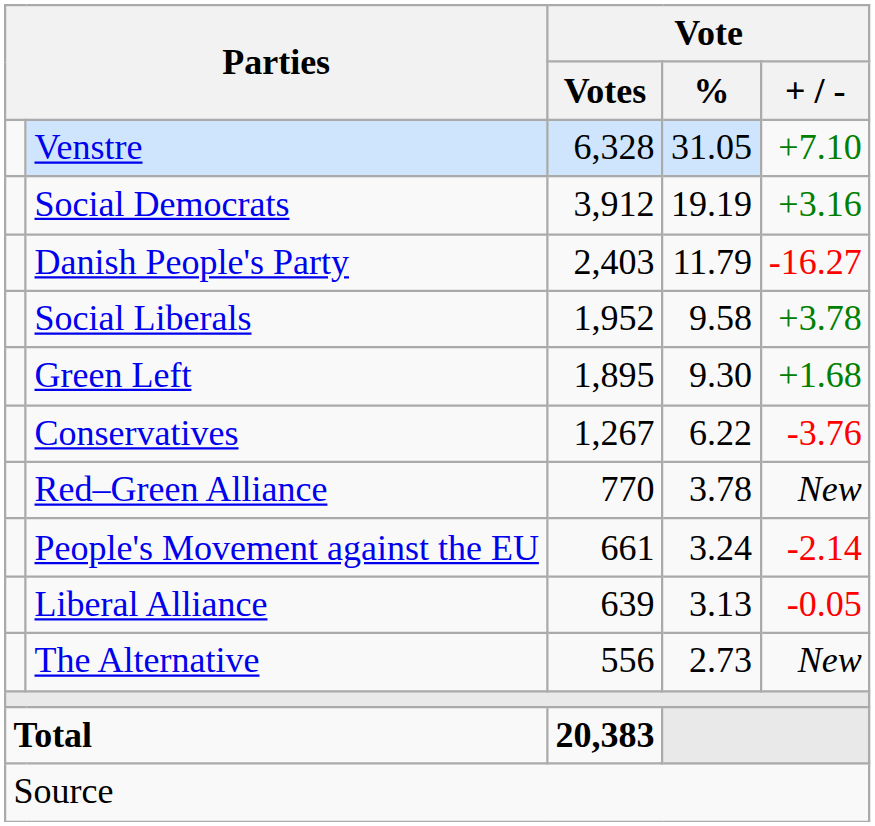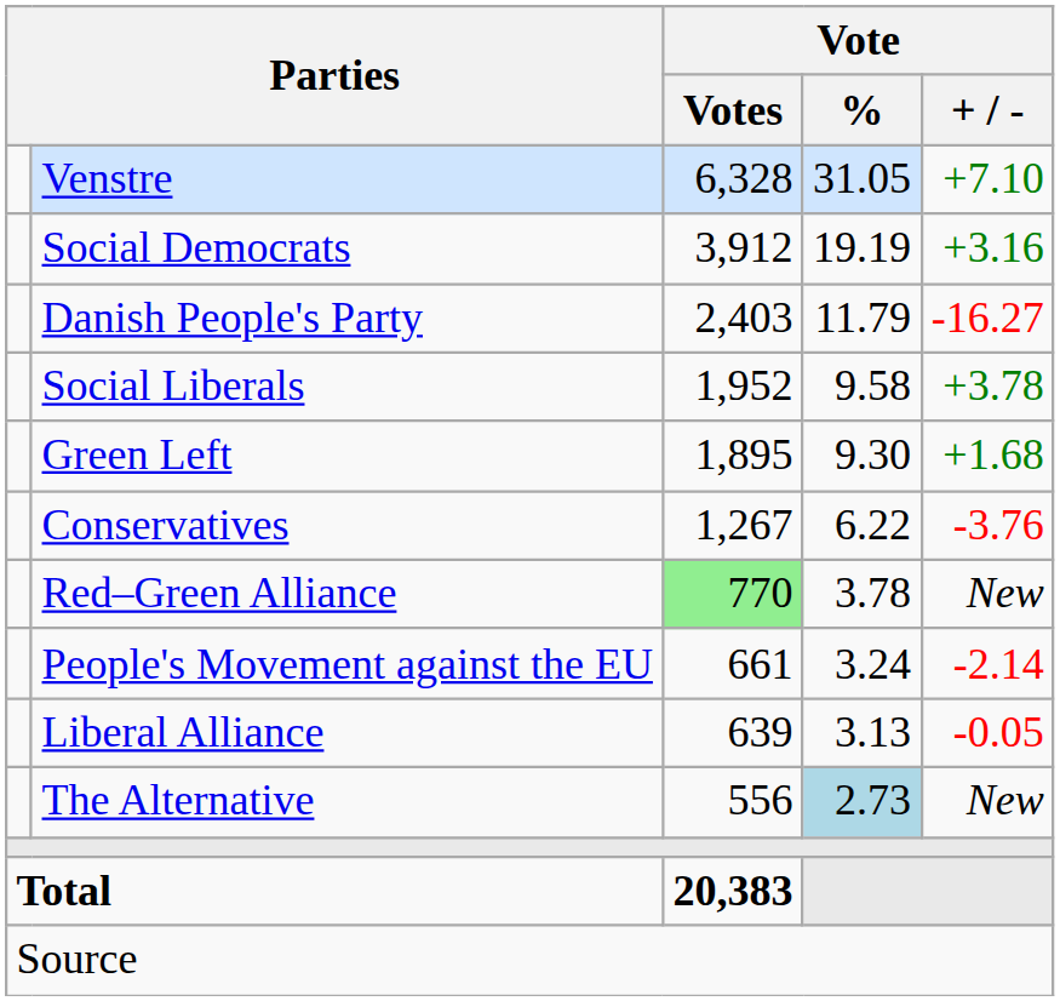Red–Green Alliance | Vote / Votes: no background -> lightgreen background
The Alternative | Vote / %: no background -> lightblue background
